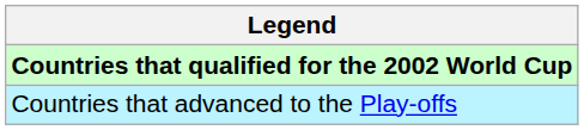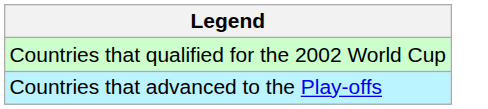row 2 | column 1: bold -> normal
